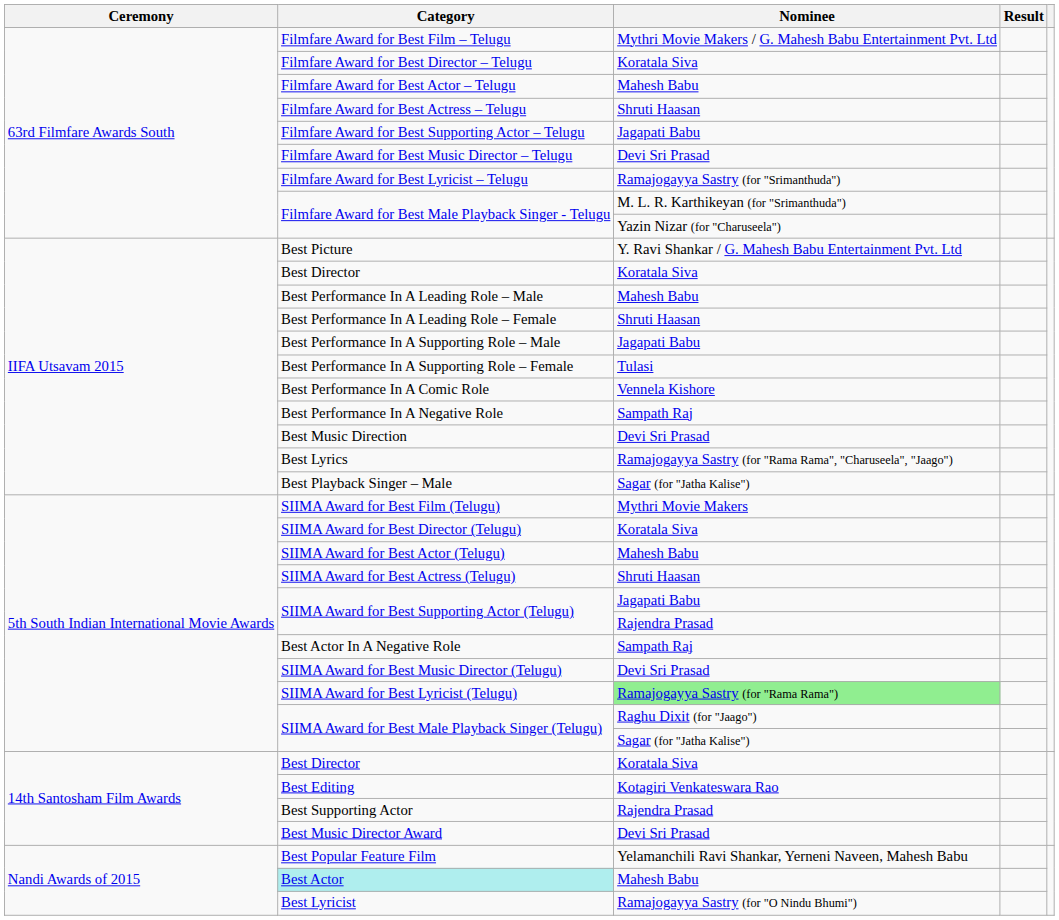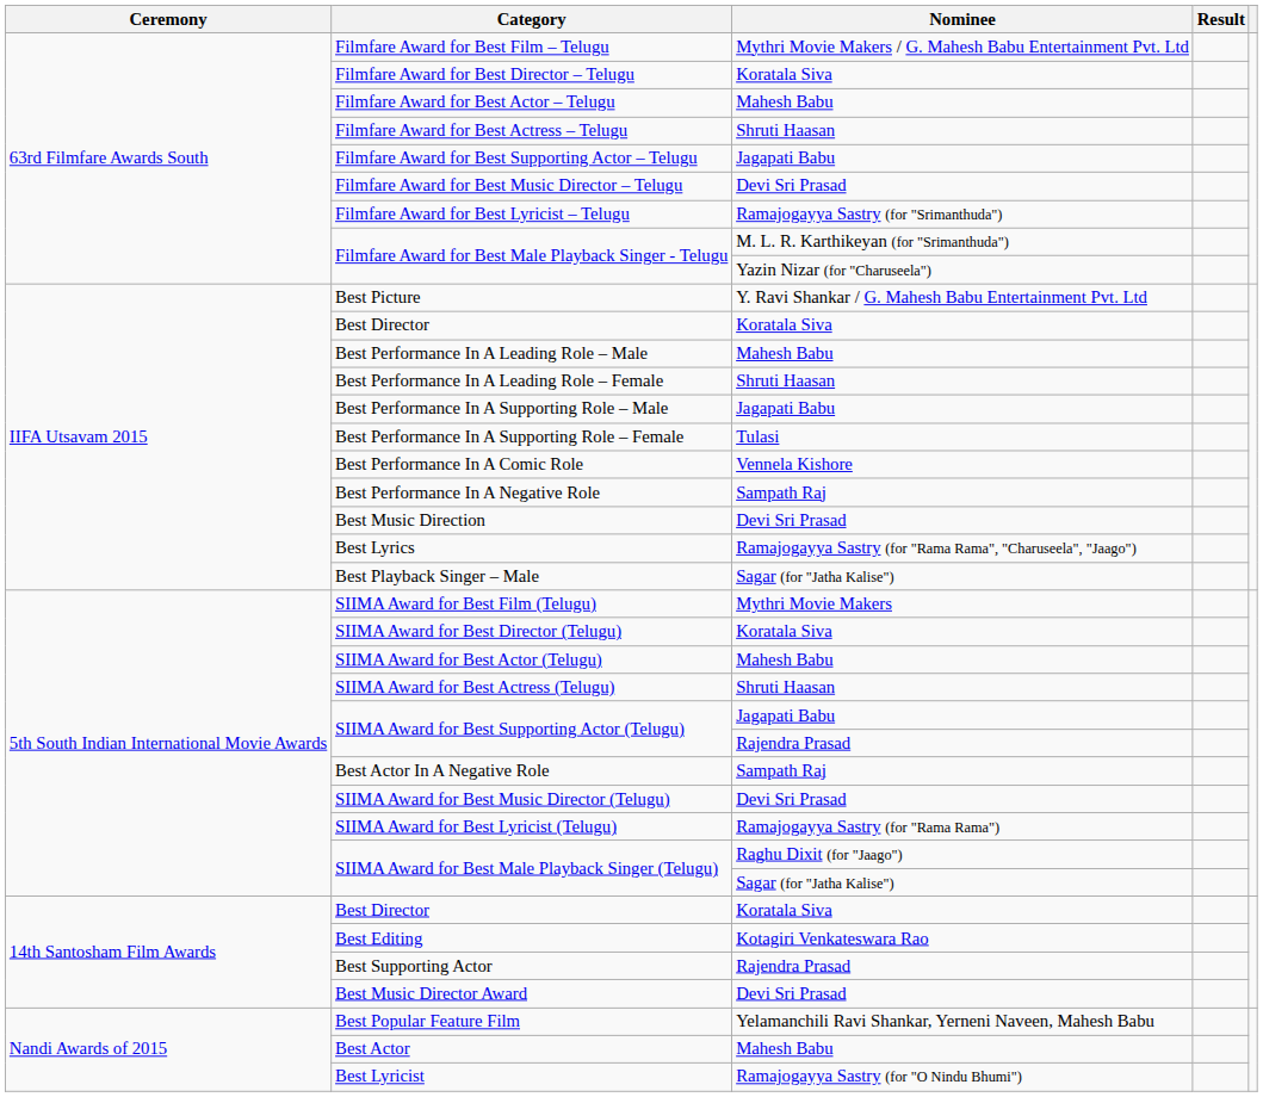SIIMA Award for Best Lyricist (Telugu) | Nominee: lightgreen background -> no background
Best Actor | Category: paleturquoise background -> no background
